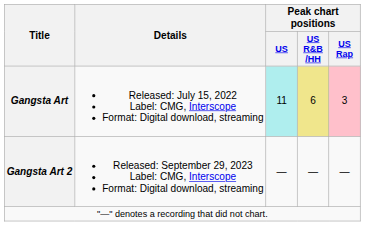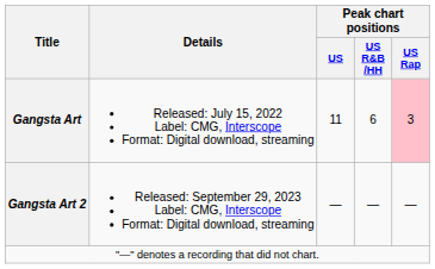Gangsta Art | Peak chart positions / US: paleturquoise background -> no background
Gangsta Art | Peak chart positions / US R&B /HH: khaki background -> no background
